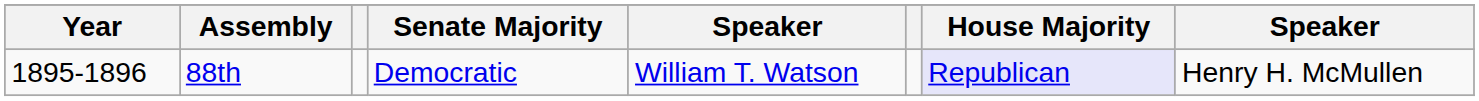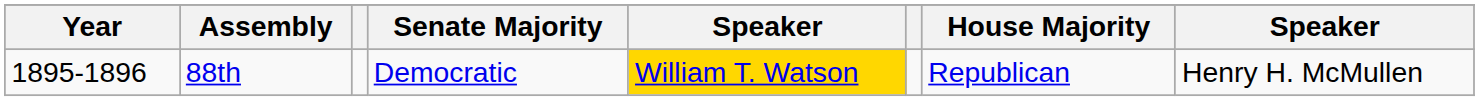88th | column 5: no background -> gold background
88th | House Majority: lavender background -> no background
